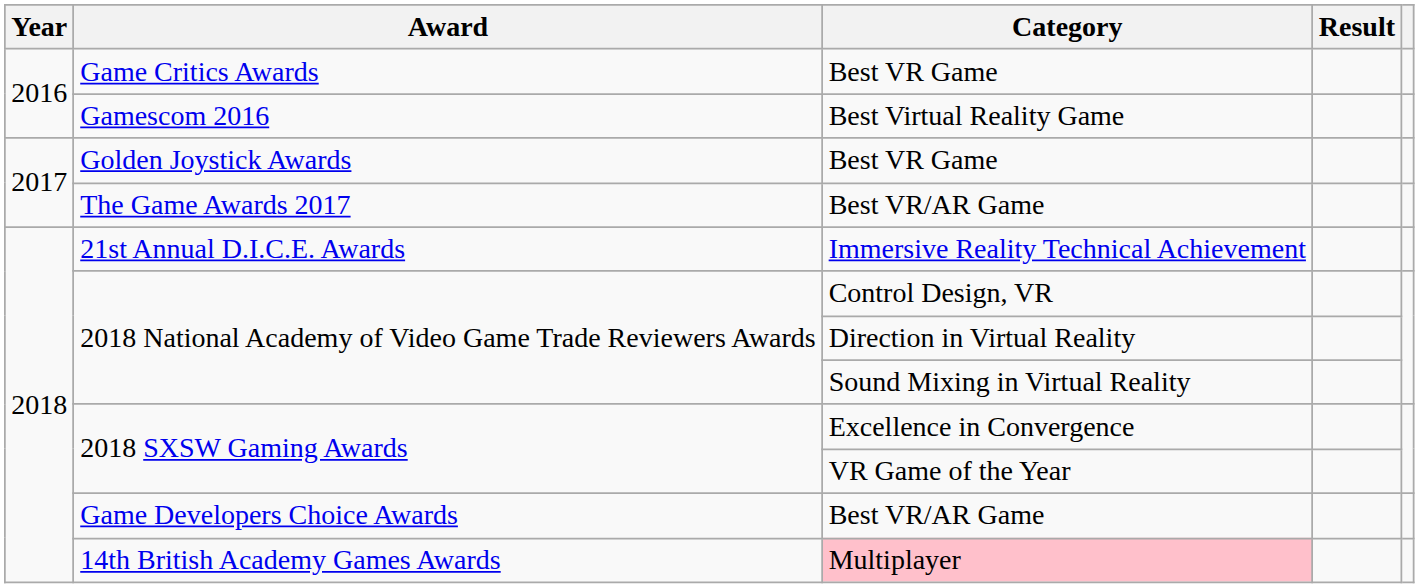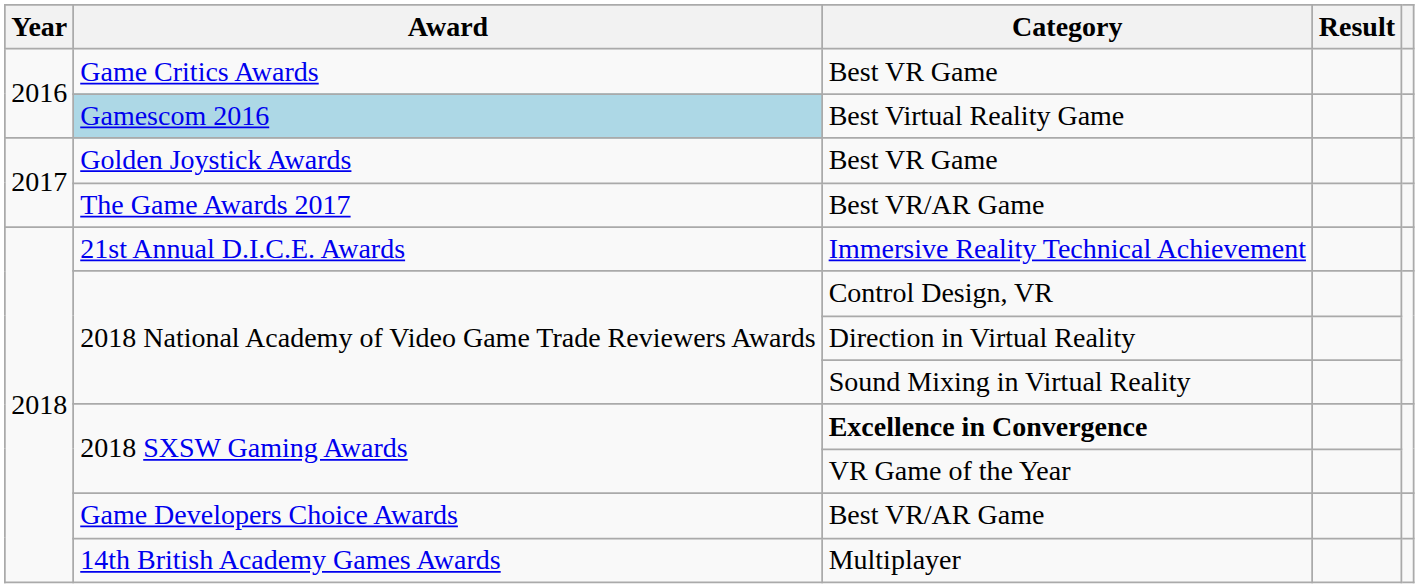Best Virtual Reality Game | Award: no background -> lightblue background
Excellence in Convergence | Category: normal -> bold
Multiplayer | Category: pink background -> no background
